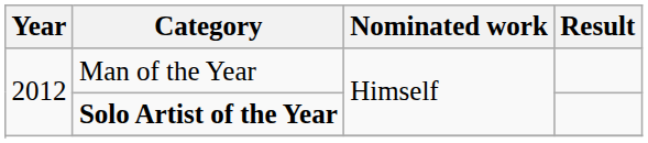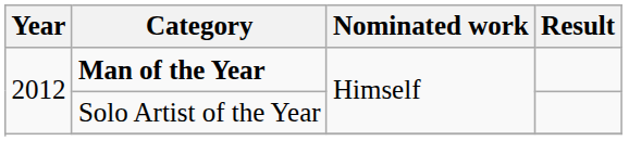Man of the Year | Category: normal -> bold
Solo Artist of the Year | Category: bold -> normal
